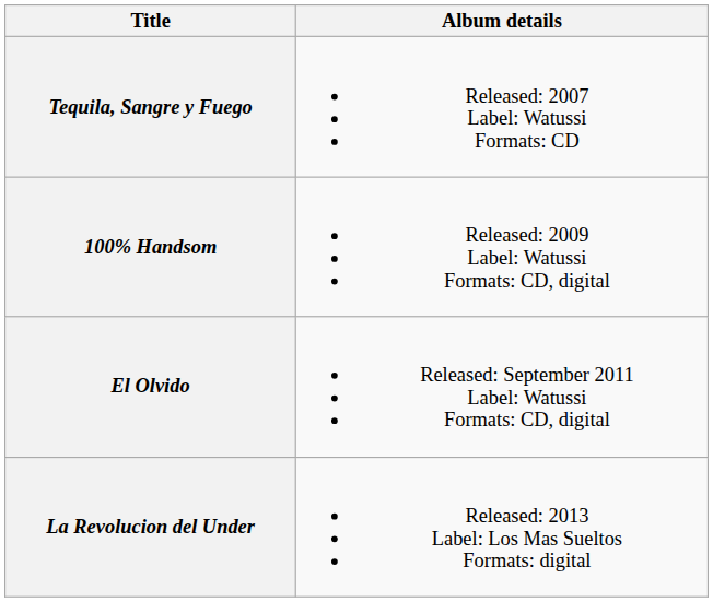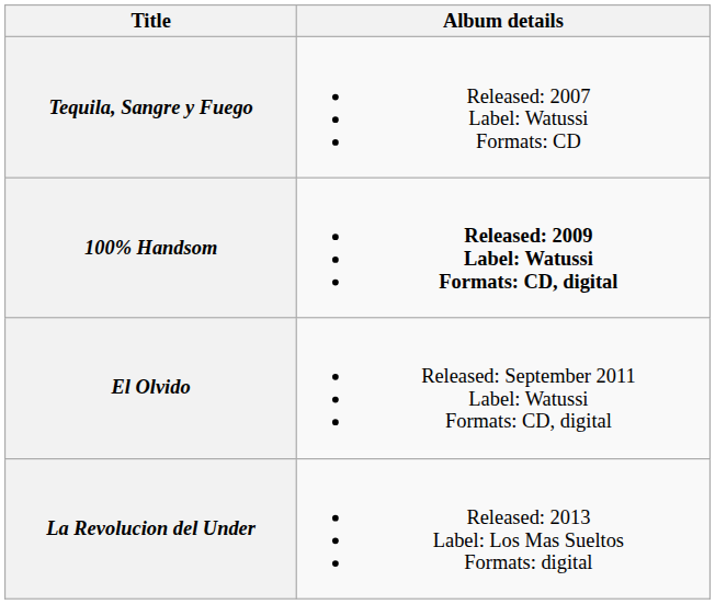100% Handsom | Album details: normal -> bold
